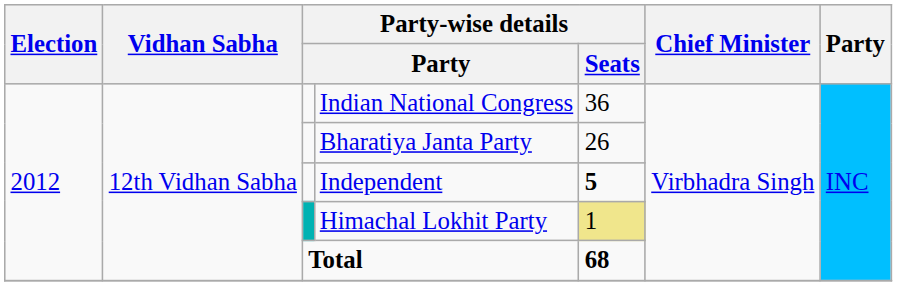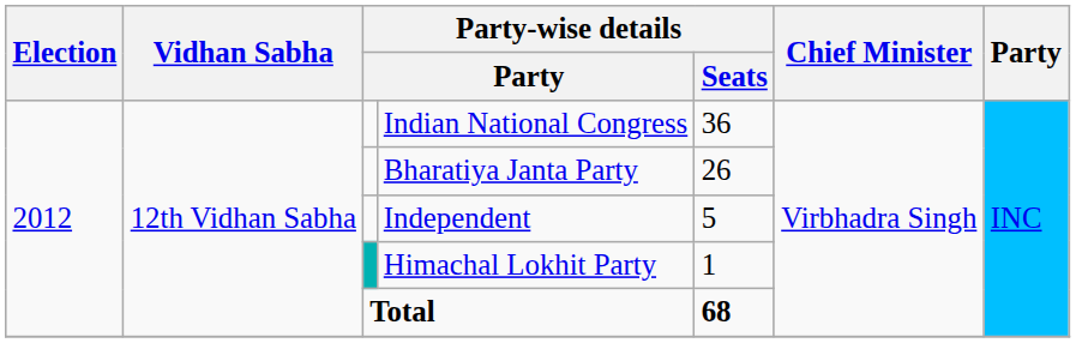Independent | Party-wise details / Seats: bold -> normal
Himachal Lokhit Party | Party-wise details / Seats: khaki background -> no background
